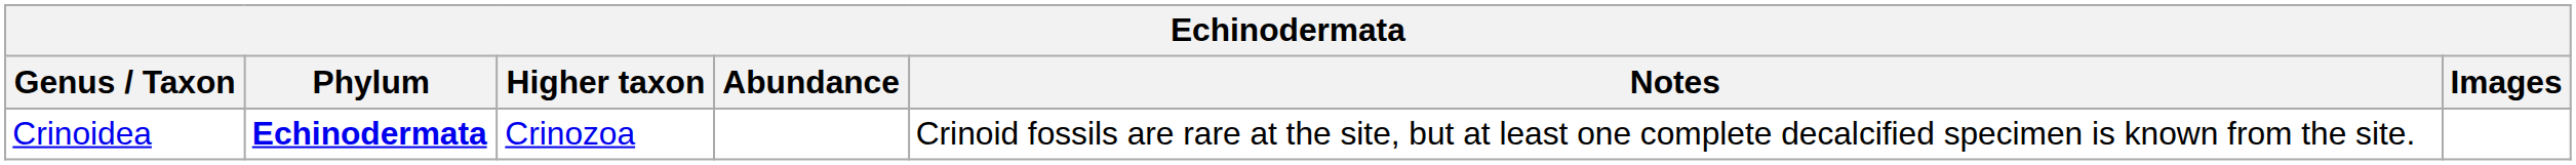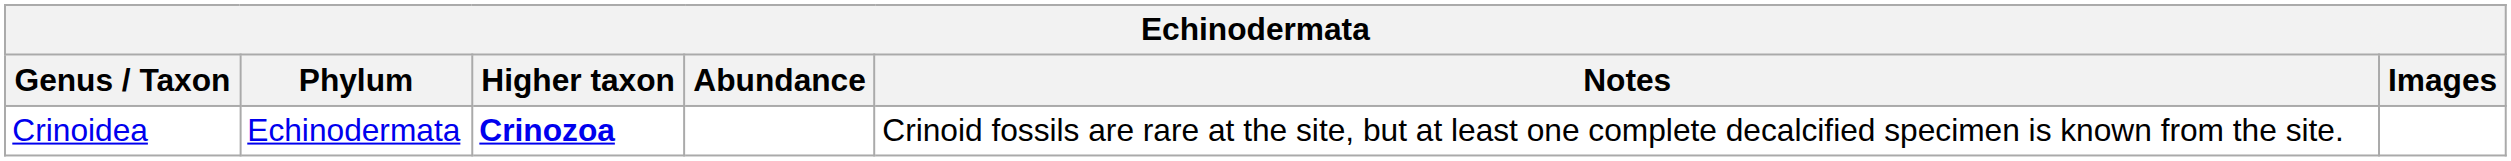Crinoidea | Phylum: bold -> normal
Crinoidea | Higher taxon: normal -> bold
